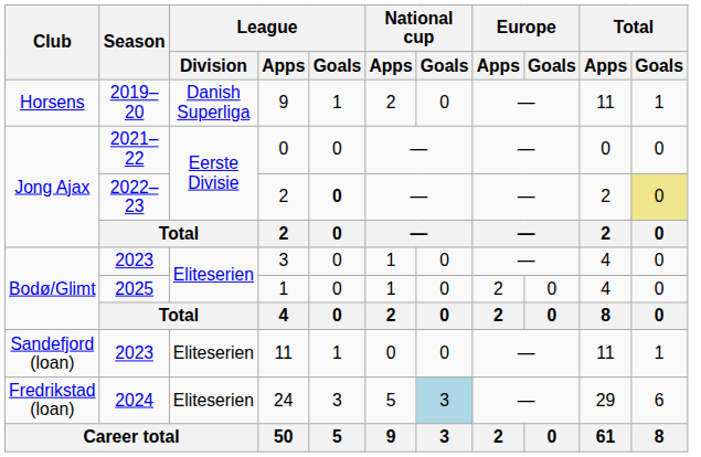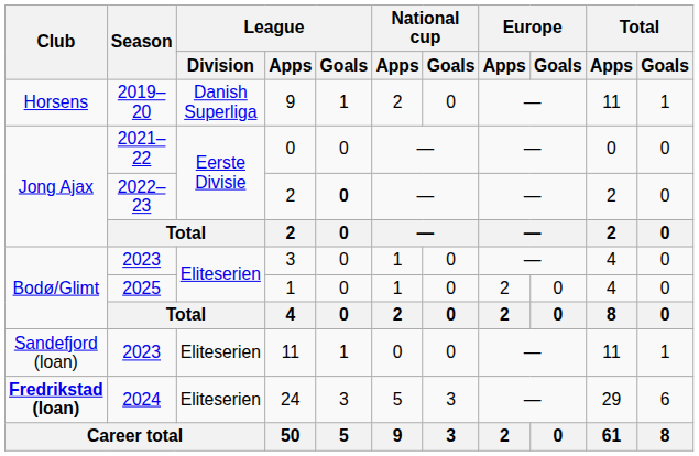2022–23 / 2 | Total / Goals: khaki background -> no background
24 | Club: normal -> bold
24 | National cup / Goals: lightblue background -> no background
